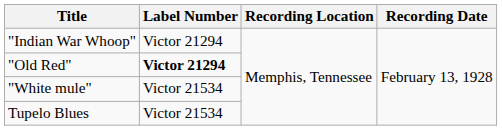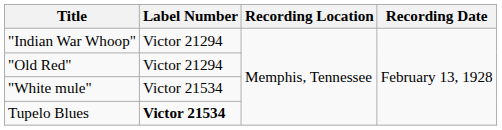"Old Red" | Label Number: bold -> normal
Tupelo Blues | Label Number: normal -> bold
